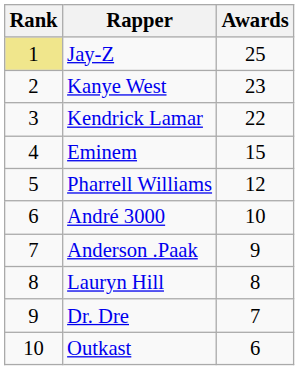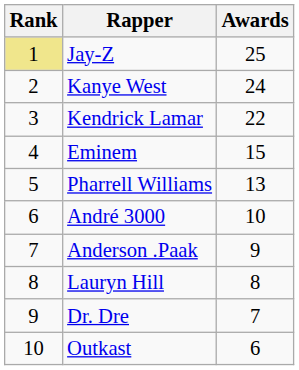Kanye West | Awards: 23 -> 24
Pharrell Williams | Awards: 12 -> 13
